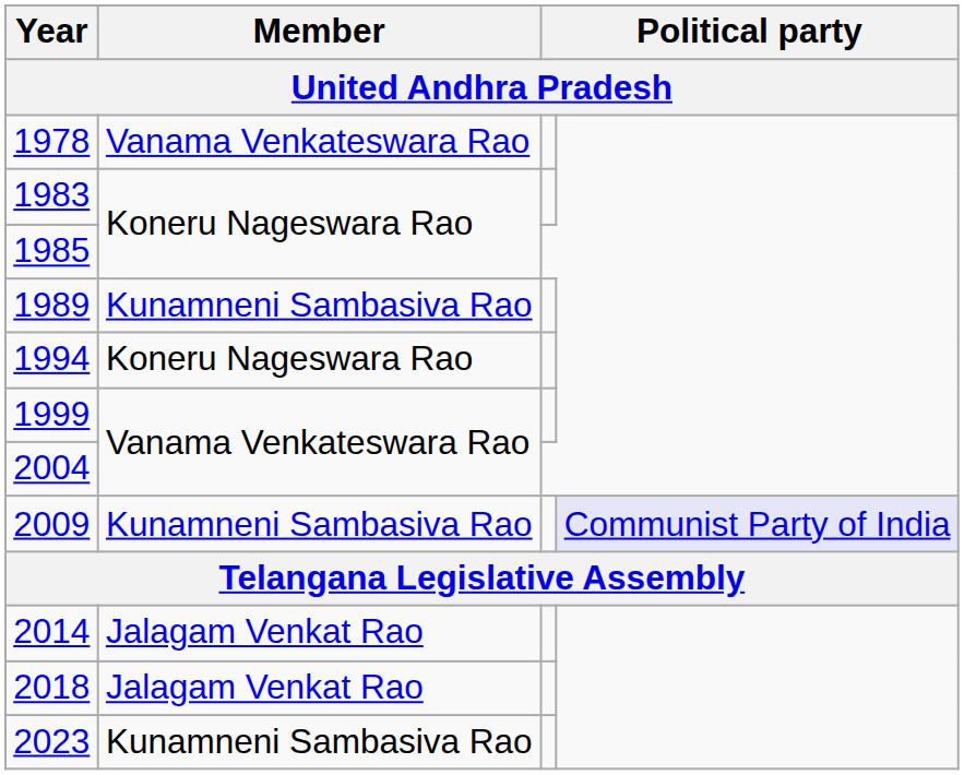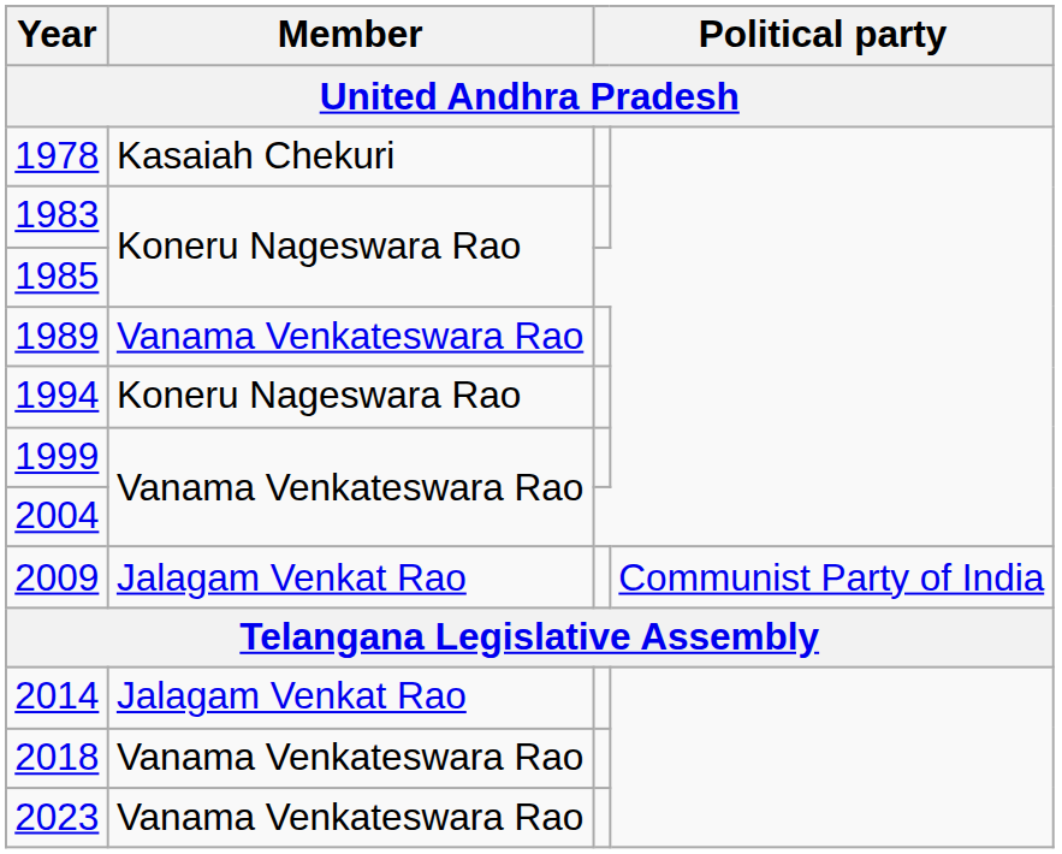1978 | Member: Vanama Venkateswara Rao -> Kasaiah Chekuri
1989 | Member: Kunamneni Sambasiva Rao -> Vanama Venkateswara Rao
2009 | Member: Kunamneni Sambasiva Rao -> Jalagam Venkat Rao
2009 | column 4: lavender background -> no background
2018 | Member: Jalagam Venkat Rao -> Vanama Venkateswara Rao
2023 | Member: Kunamneni Sambasiva Rao -> Vanama Venkateswara Rao
